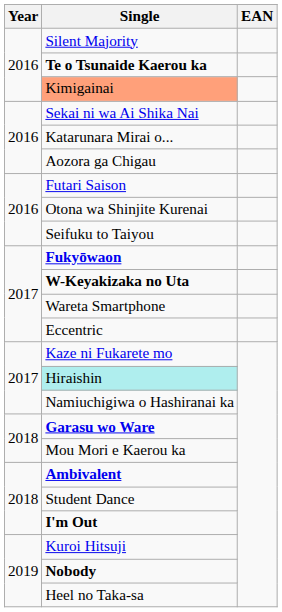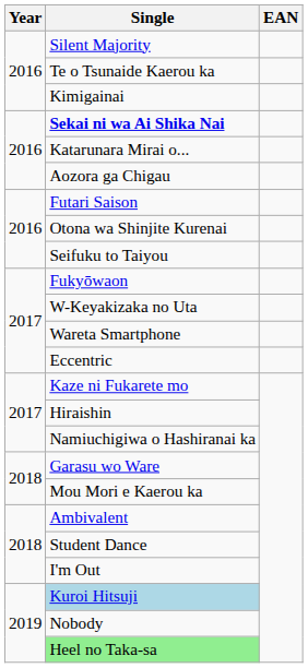Te o Tsunaide Kaerou ka | Single: bold -> normal
Kimigainai | Single: lightsalmon background -> no background
Sekai ni wa Ai Shika Nai | Single: normal -> bold
Fukyōwaon | Single: bold -> normal
W-Keyakizaka no Uta | Single: bold -> normal
Hiraishin | Single: paleturquoise background -> no background
Garasu wo Ware | Single: bold -> normal
Ambivalent | Single: bold -> normal
I'm Out | Single: bold -> normal
Kuroi Hitsuji | Single: no background -> lightblue background
Nobody | Single: bold -> normal
Heel no Taka-sa | Single: no background -> lightgreen background
